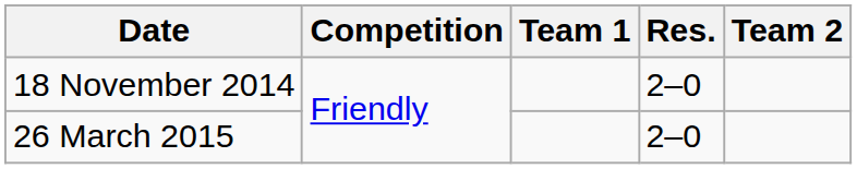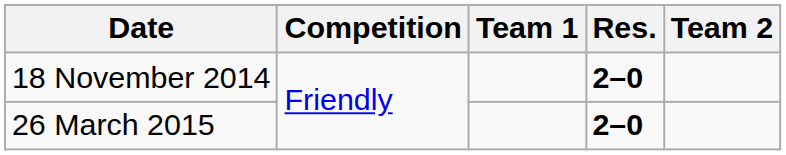18 November 2014 | Res.: normal -> bold
26 March 2015 | Res.: normal -> bold
